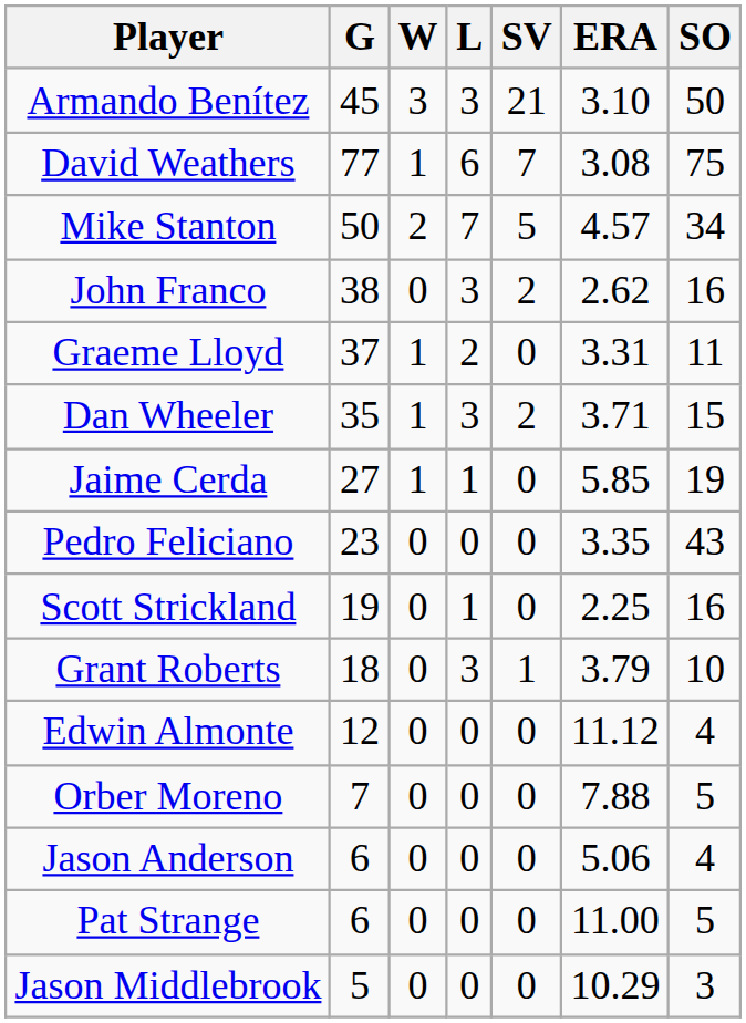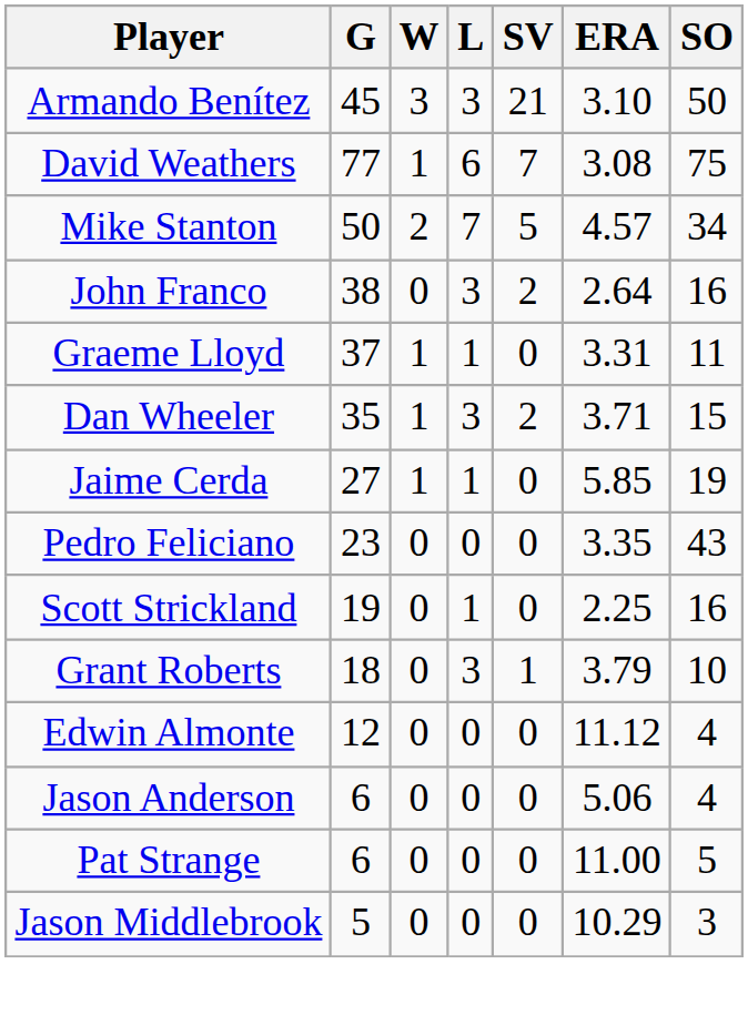John Franco | ERA: 2.62 -> 2.64
Graeme Lloyd | L: 2 -> 1
- row: Orber Moreno | 7 | 0 | 0 | 0 | 7.88 | 5
